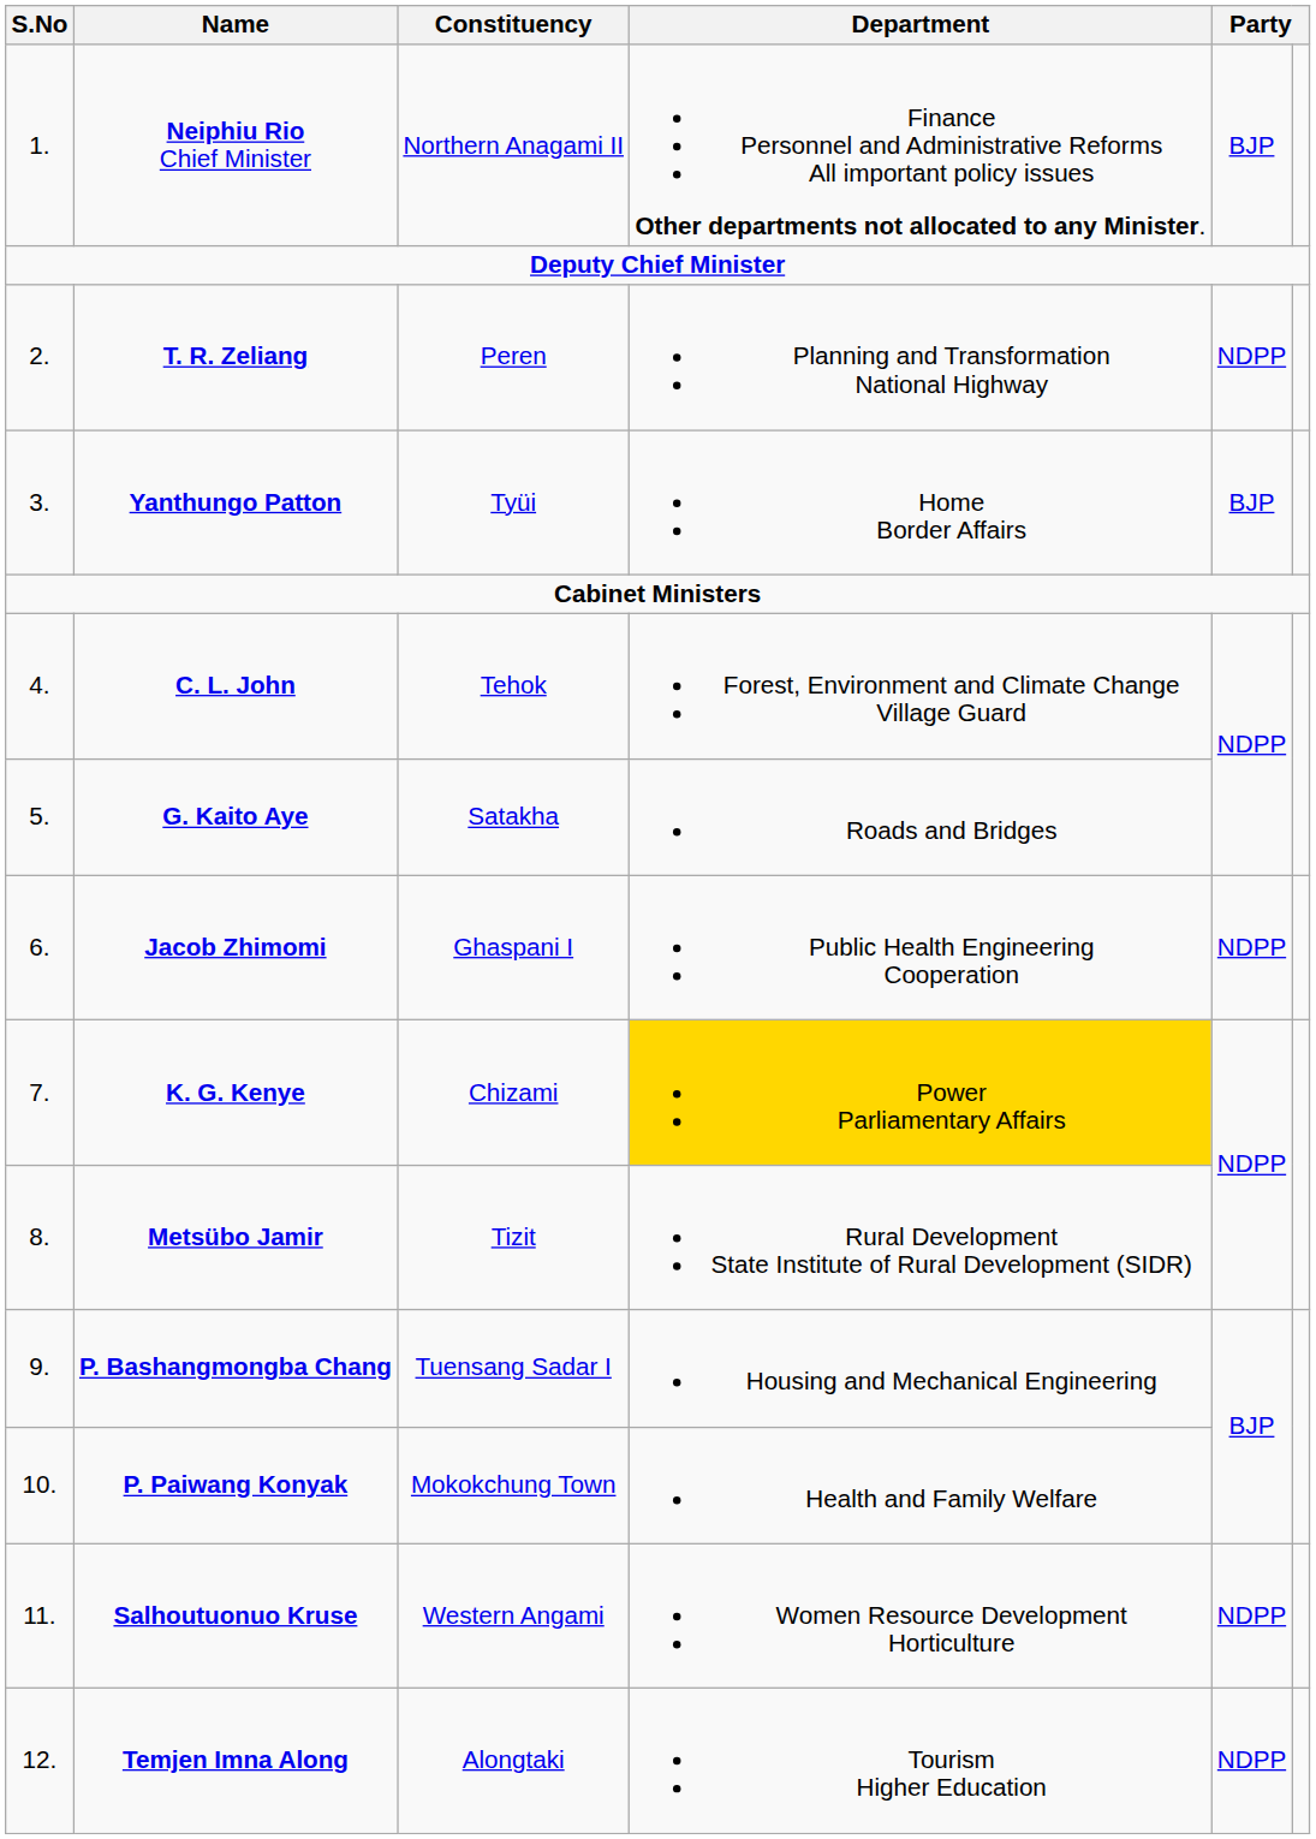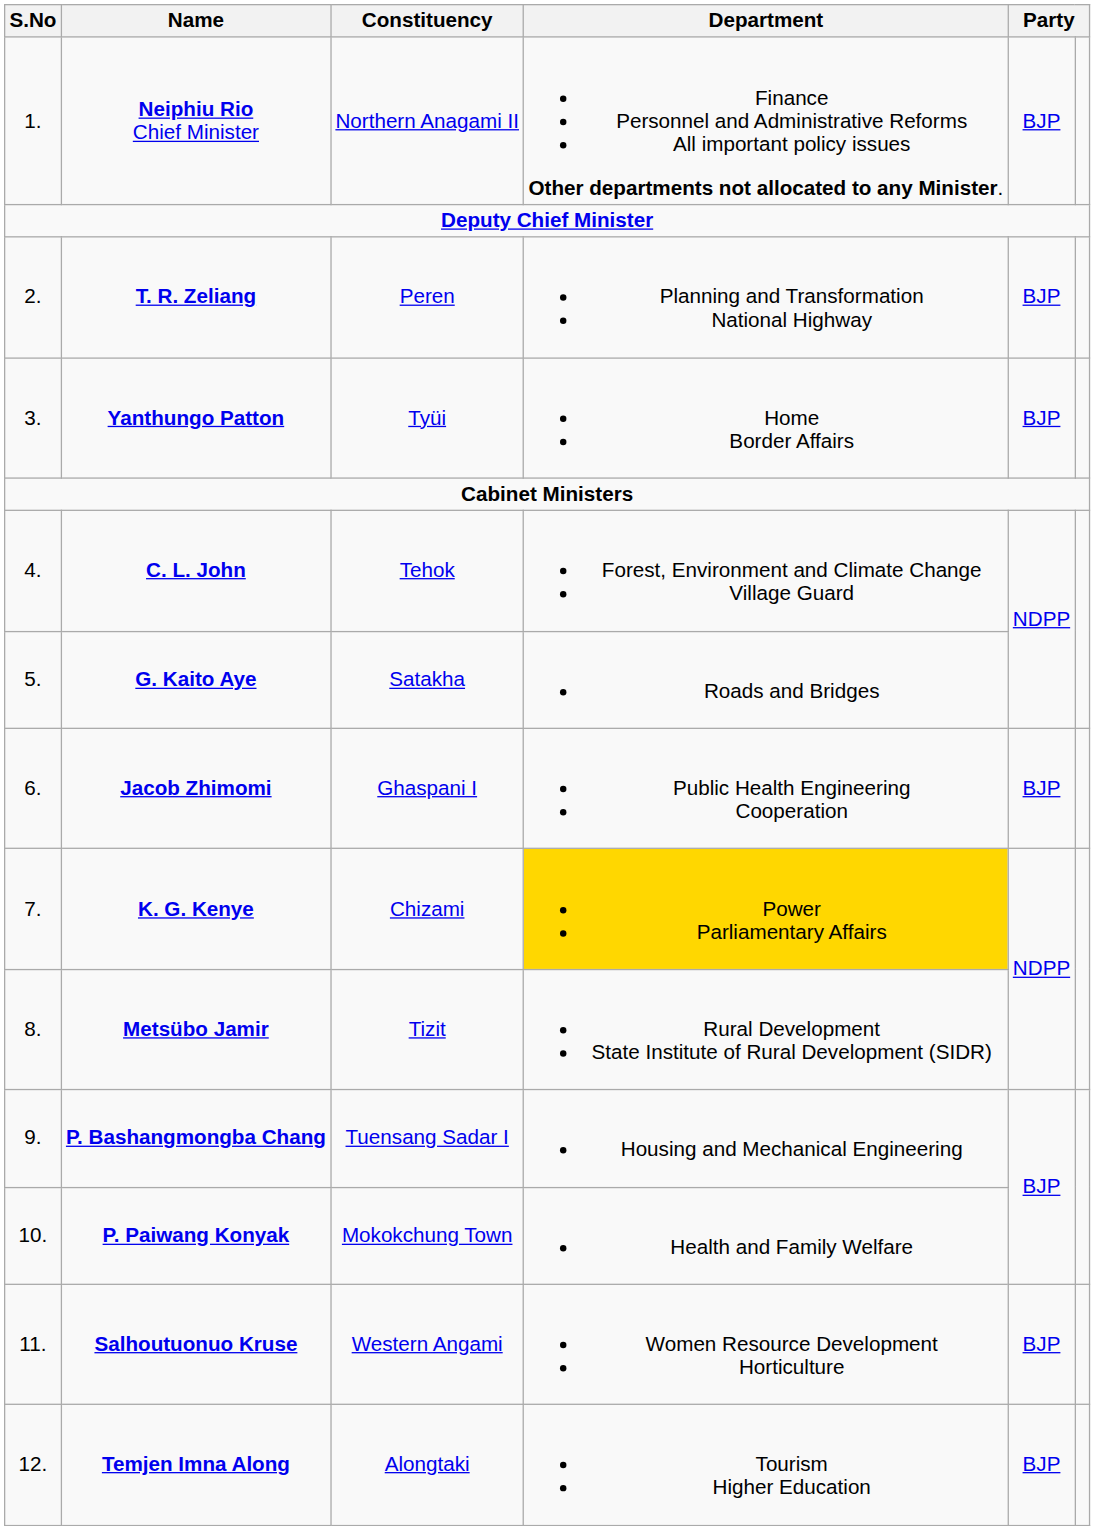T. R. Zeliang | column 5: NDPP -> BJP
Jacob Zhimomi | column 5: NDPP -> BJP
Salhoutuonuo Kruse | column 5: NDPP -> BJP
Temjen Imna Along | column 5: NDPP -> BJP
